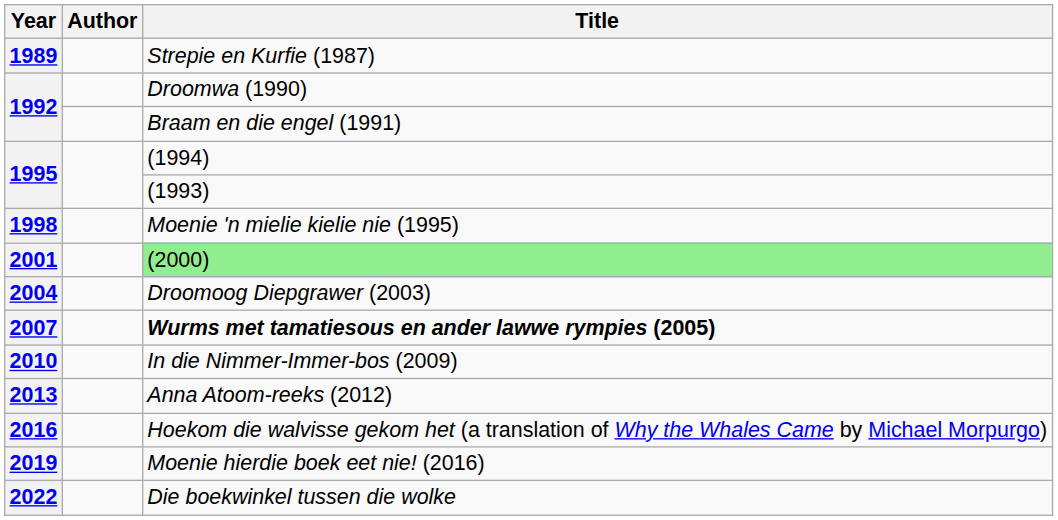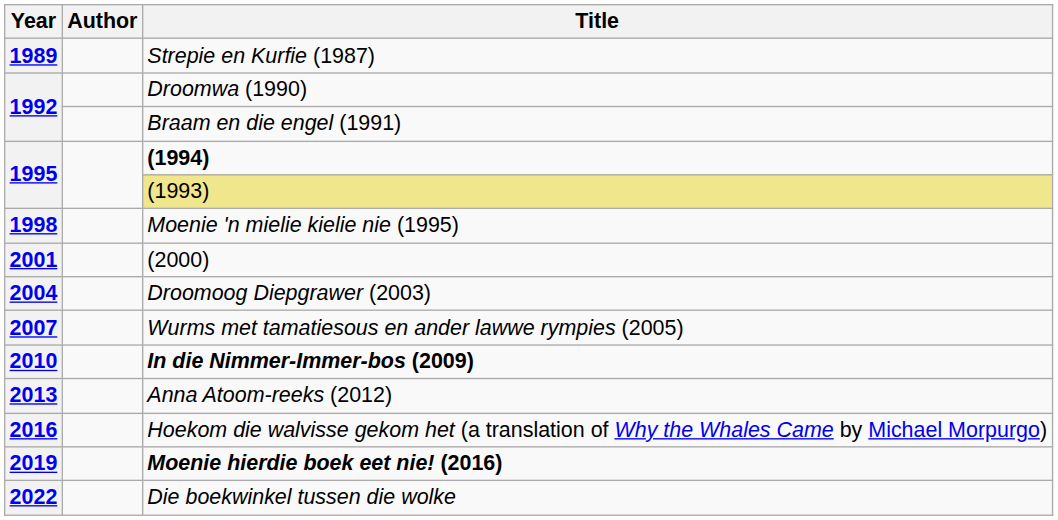(1994) | Title: normal -> bold
(1993) | Title: no background -> khaki background
(2000) | Title: lightgreen background -> no background
Wurms met tamatiesous en ander lawwe rympies (2005) | Title: bold -> normal
In die Nimmer-Immer-bos (2009) | Title: normal -> bold
Moenie hierdie boek eet nie! (2016) | Title: normal -> bold
